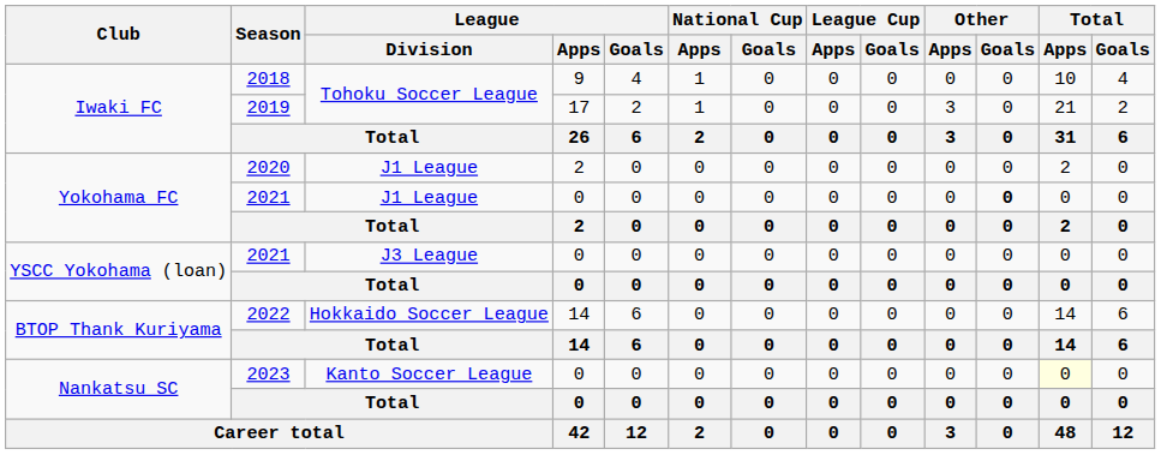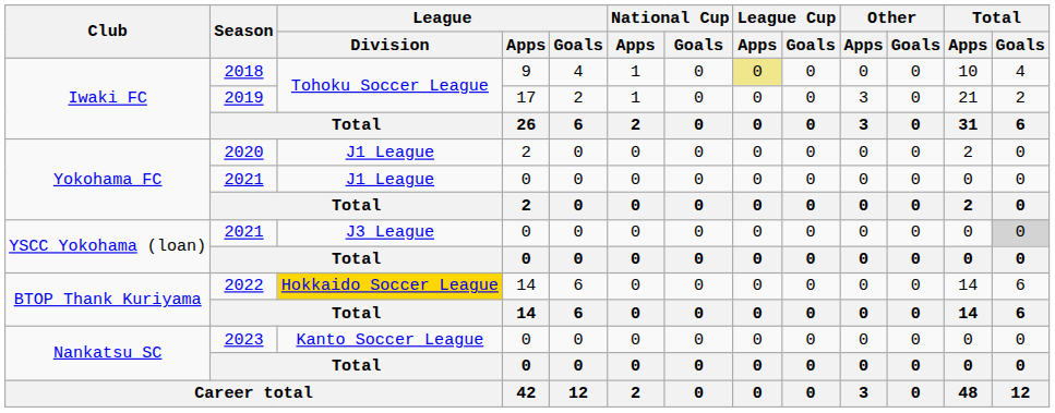2018 | League Cup / Apps: no background -> khaki background
Yokohama FC / 2021 | Other / Goals: bold -> normal
YSCC Yokohama (loan) / 2021 | Total / Goals: no background -> lightgrey background
2022 | League / Division: no background -> gold background
2023 | Total / Apps: lightyellow background -> no background
